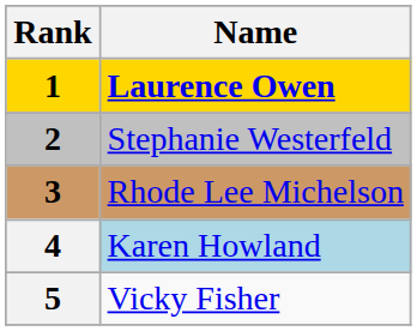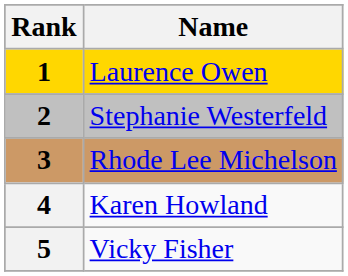Laurence Owen | Name: bold -> normal
Karen Howland | Name: lightblue background -> no background
